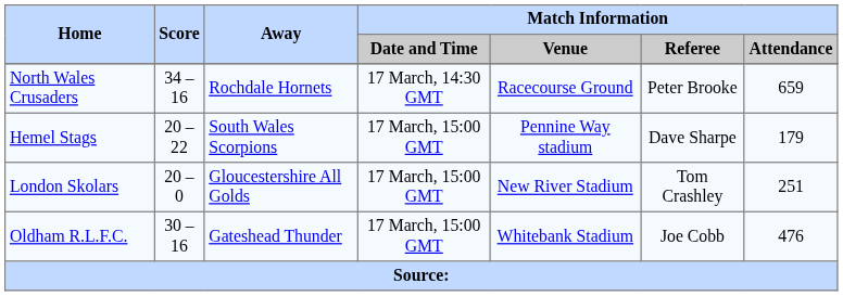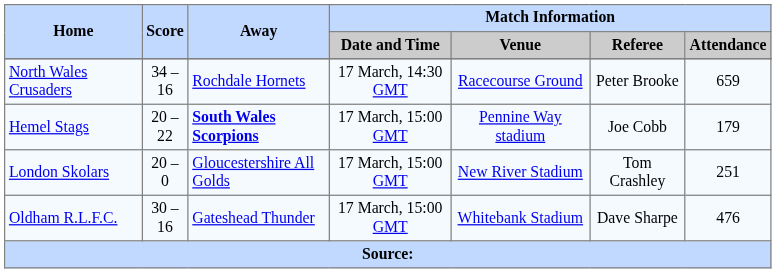Hemel Stags | Away: normal -> bold
Hemel Stags | Match Information / Referee: Dave Sharpe -> Joe Cobb
Oldham R.L.F.C. | Match Information / Referee: Joe Cobb -> Dave Sharpe
